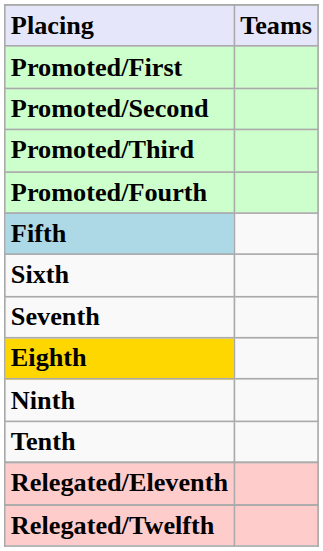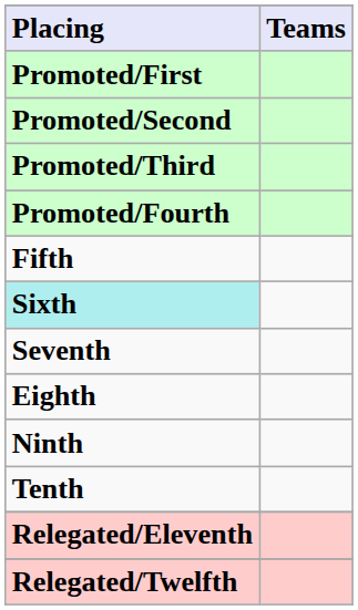Fifth | Placing: lightblue background -> no background
Sixth | Placing: no background -> paleturquoise background
Eighth | Placing: gold background -> no background
